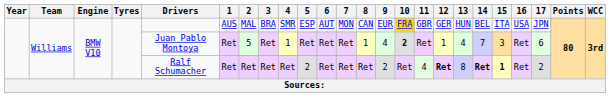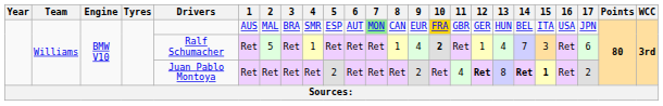row 2 | 7: no background -> lightgreen background
row 3 | Drivers: Juan Pablo Montoya -> Ralf Schumacher
row 4 | Drivers: Ralf Schumacher -> Juan Pablo Montoya
